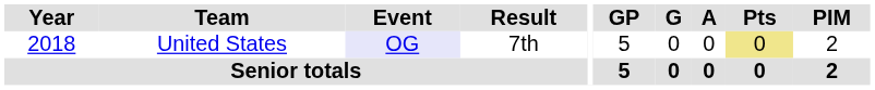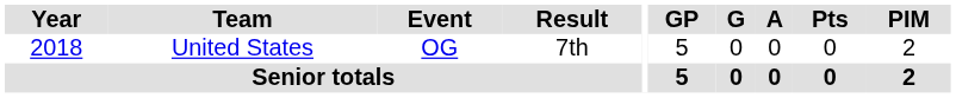United States | Event: lavender background -> no background
United States | Pts: khaki background -> no background
